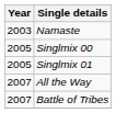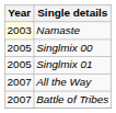Namaste | Year: no background -> lightyellow background
